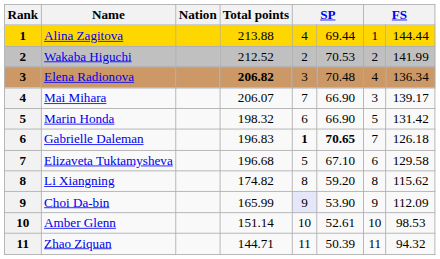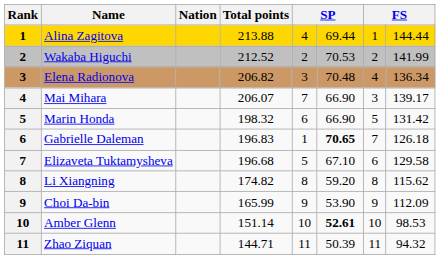Elena Radionova | Total points: bold -> normal
Gabrielle Daleman | column 5: bold -> normal
Choi Da-bin | column 5: lavender background -> no background
Amber Glenn | column 6: normal -> bold
